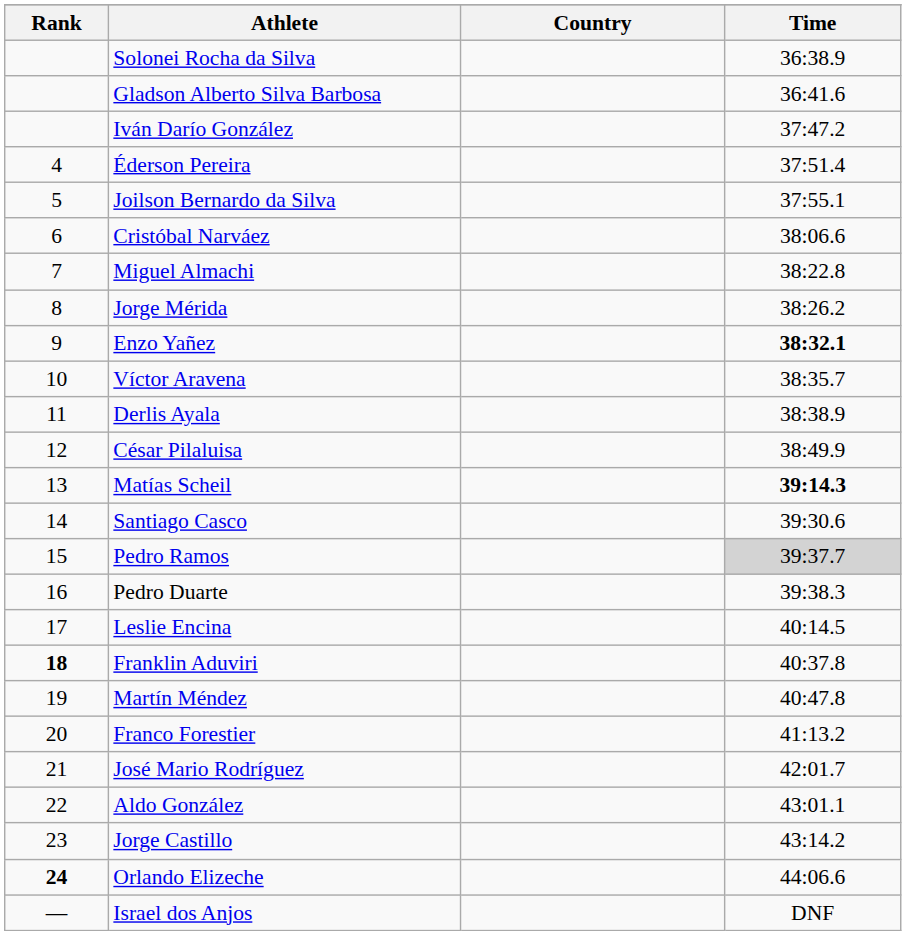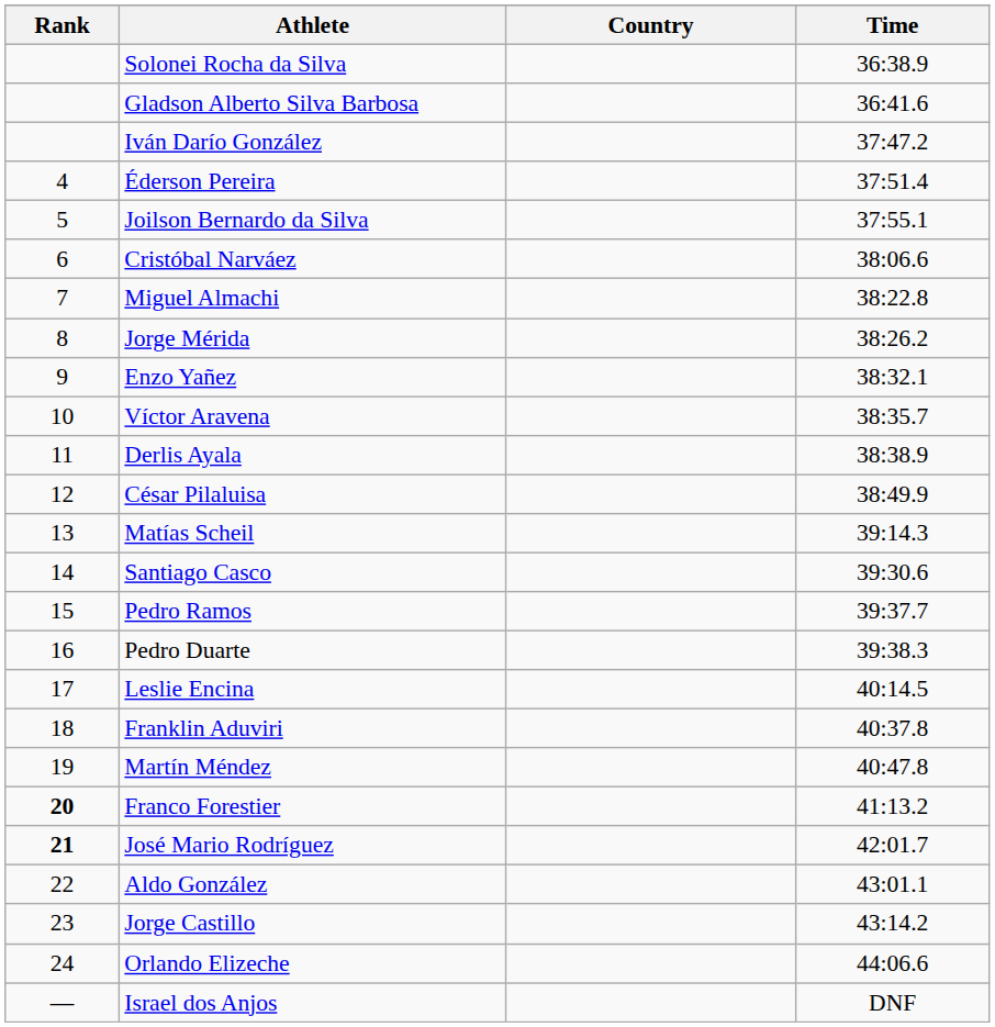Enzo Yañez | Time: bold -> normal
Matías Scheil | Time: bold -> normal
Pedro Ramos | Time: lightgrey background -> no background
Franklin Aduviri | Rank: bold -> normal
Franco Forestier | Rank: normal -> bold
José Mario Rodríguez | Rank: normal -> bold
Orlando Elizeche | Rank: bold -> normal
